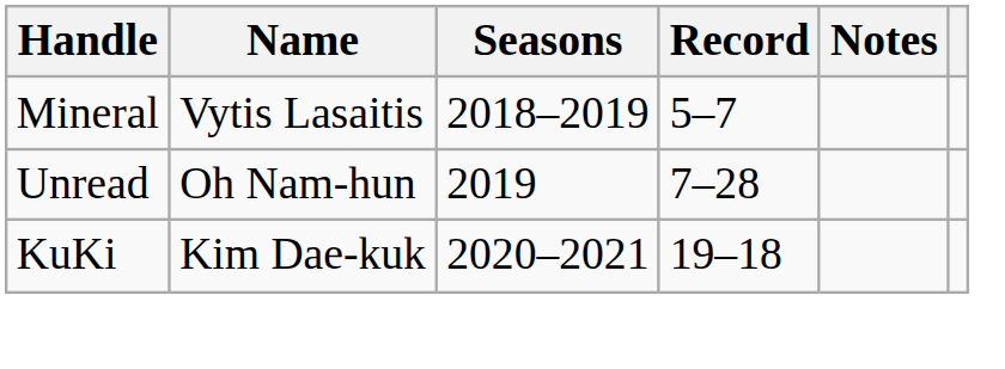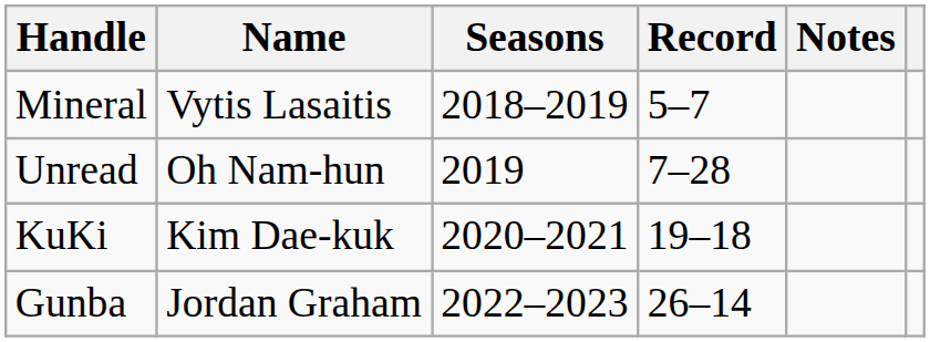+ row: Gunba | Jordan Graham | 2022–2023 | 26–14
